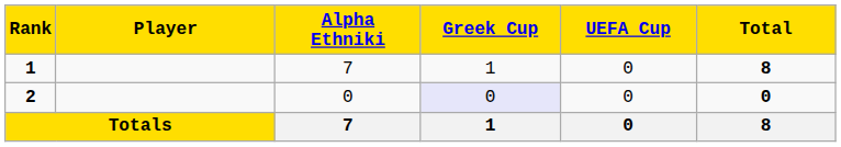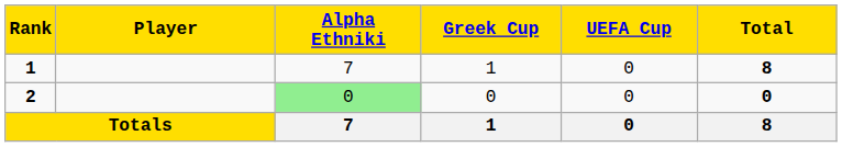2 | Alpha Ethniki: no background -> lightgreen background
2 | Greek Cup: lavender background -> no background
